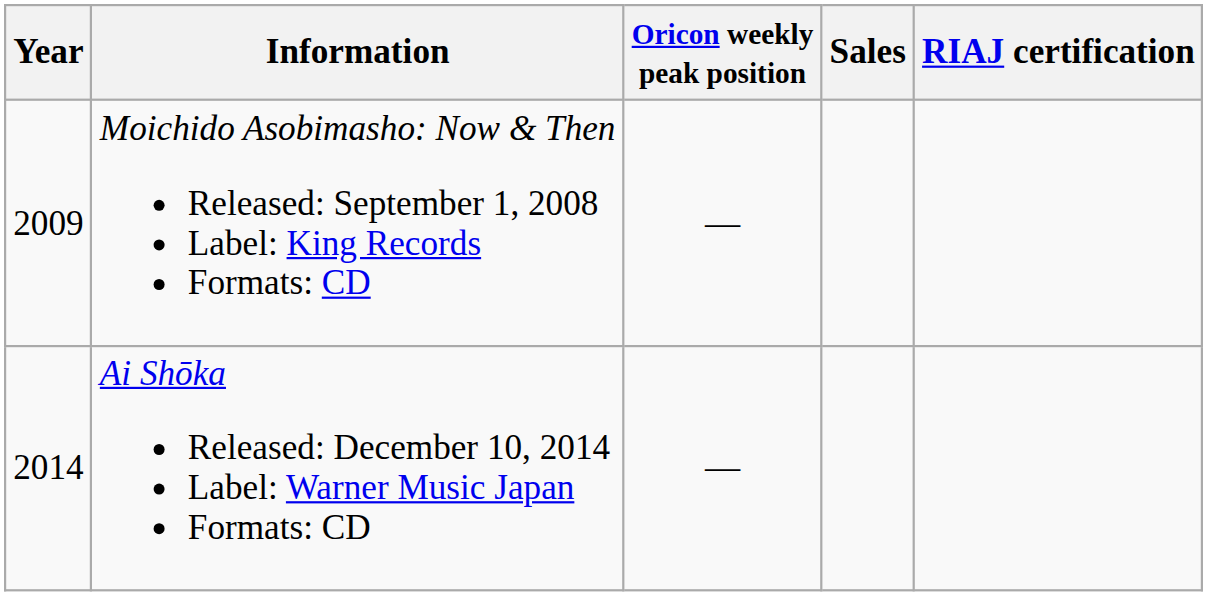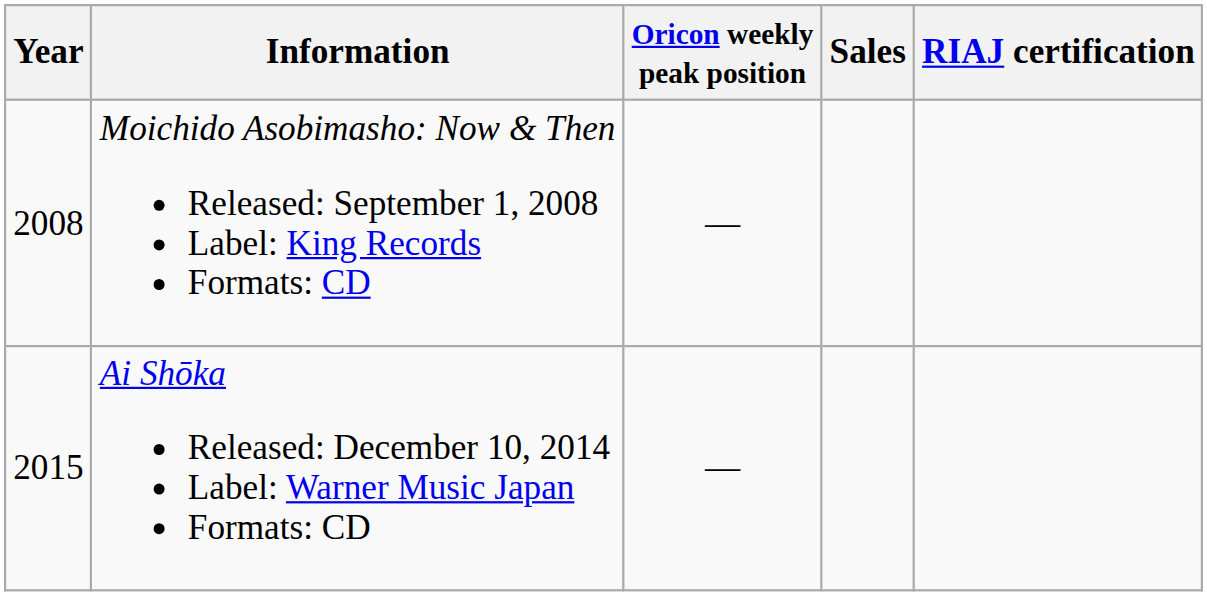row 2 | Year: 2009 -> 2008
row 3 | Year: 2014 -> 2015
